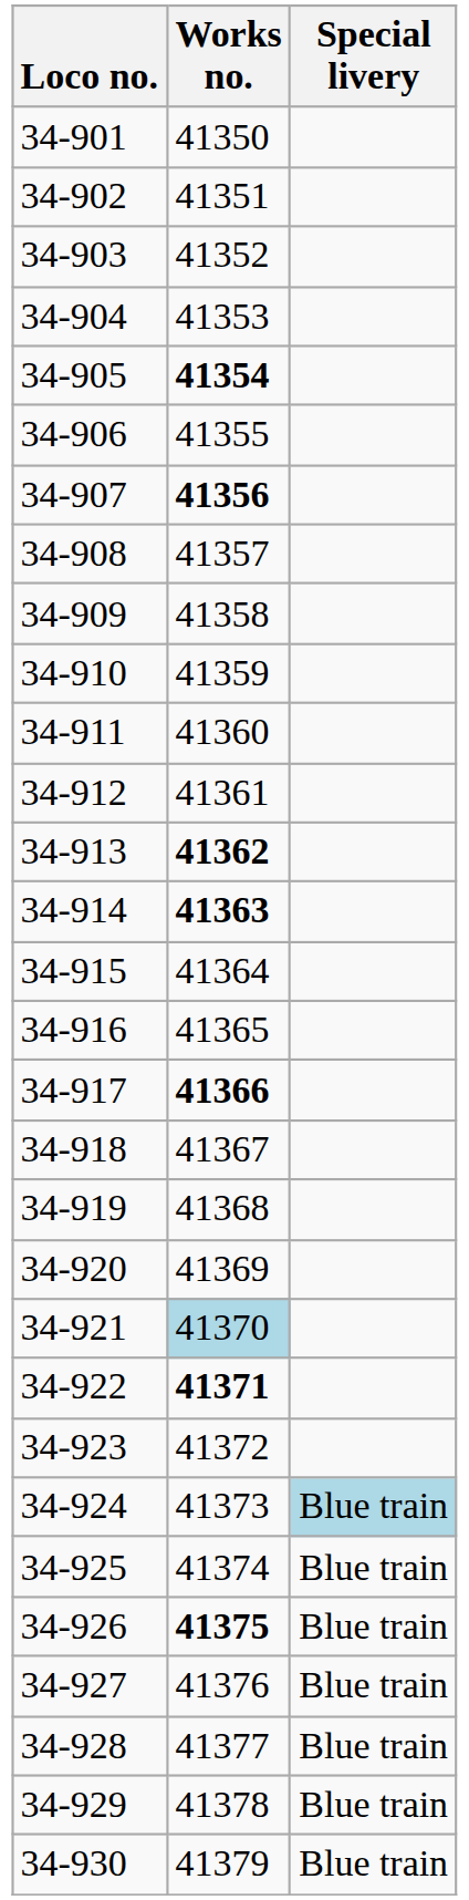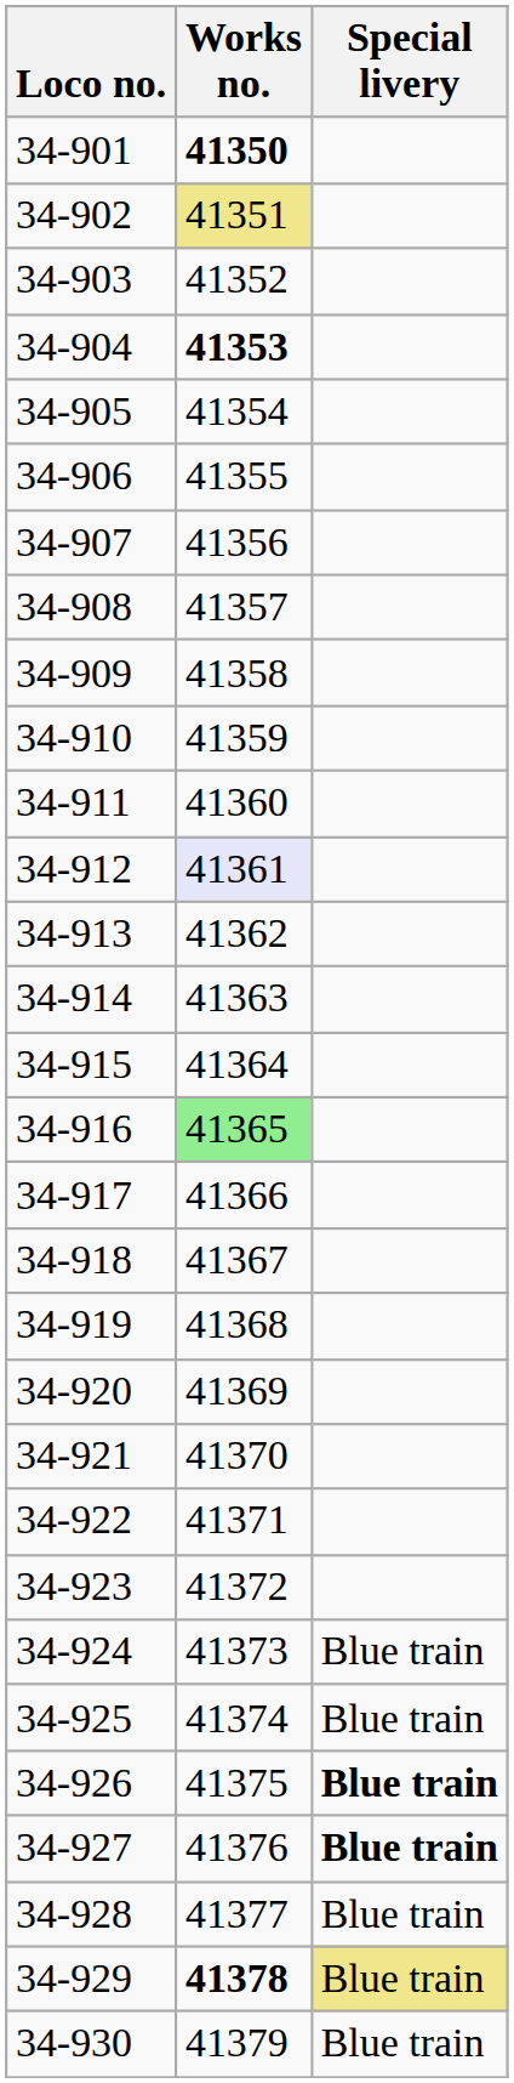34-901 | Works no.: normal -> bold
34-902 | Works no.: no background -> khaki background
34-904 | Works no.: normal -> bold
34-905 | Works no.: bold -> normal
34-907 | Works no.: bold -> normal
34-912 | Works no.: no background -> lavender background
34-913 | Works no.: bold -> normal
34-914 | Works no.: bold -> normal
34-916 | Works no.: no background -> lightgreen background
34-917 | Works no.: bold -> normal
34-921 | Works no.: lightblue background -> no background
34-922 | Works no.: bold -> normal
34-924 | Special livery: lightblue background -> no background
34-926 | Works no.: bold -> normal
34-926 | Special livery: normal -> bold
34-927 | Special livery: normal -> bold
34-929 | Works no.: normal -> bold
34-929 | Special livery: no background -> khaki background
